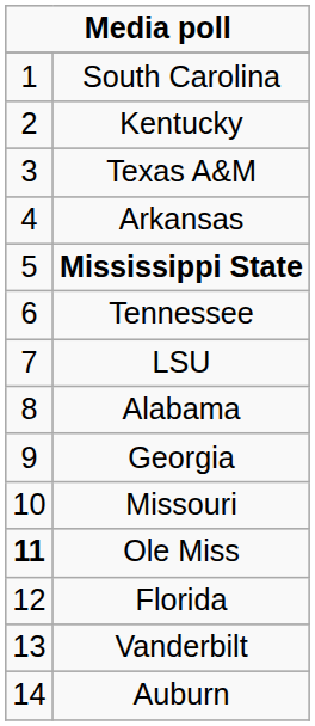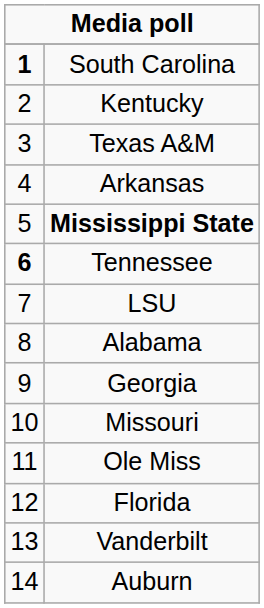South Carolina | column 1: normal -> bold
Tennessee | column 1: normal -> bold
Ole Miss | column 1: bold -> normal
